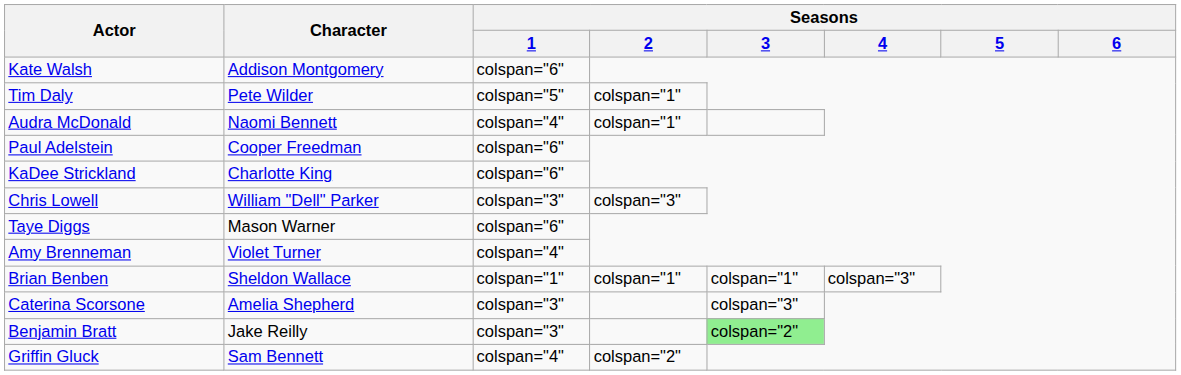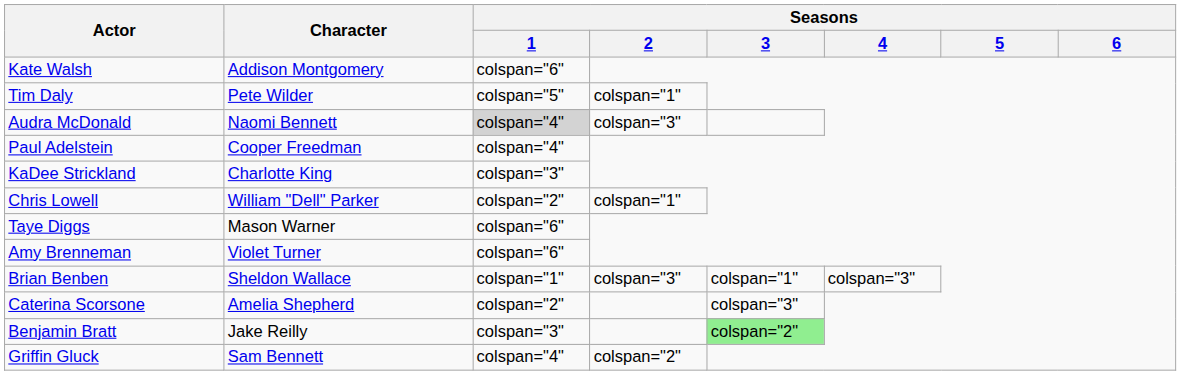Audra McDonald | Seasons / 1: no background -> lightgrey background
Audra McDonald | Seasons / 2: colspan="1" -> colspan="3"
Paul Adelstein | Seasons / 1: colspan="6" -> colspan="4"
KaDee Strickland | Seasons / 1: colspan="6" -> colspan="3"
Chris Lowell | Seasons / 1: colspan="3" -> colspan="2"
Chris Lowell | Seasons / 2: colspan="3" -> colspan="1"
Amy Brenneman | Seasons / 1: colspan="4" -> colspan="6"
Brian Benben | Seasons / 2: colspan="1" -> colspan="3"
Caterina Scorsone | Seasons / 1: colspan="3" -> colspan="2"
